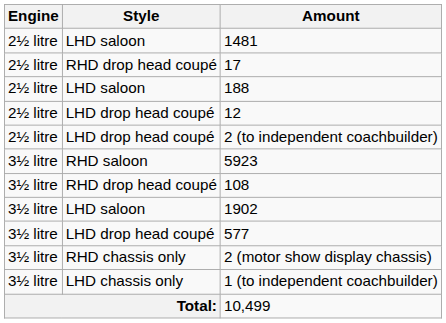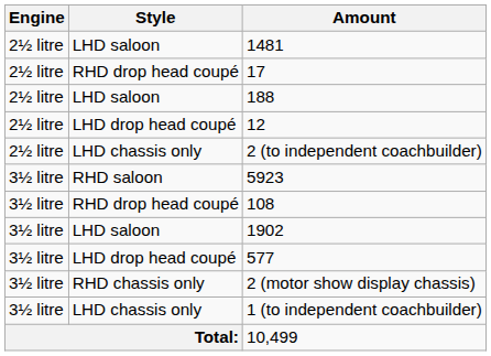2 (to independent coachbuilder) | Style: LHD drop head coupé -> LHD chassis only
